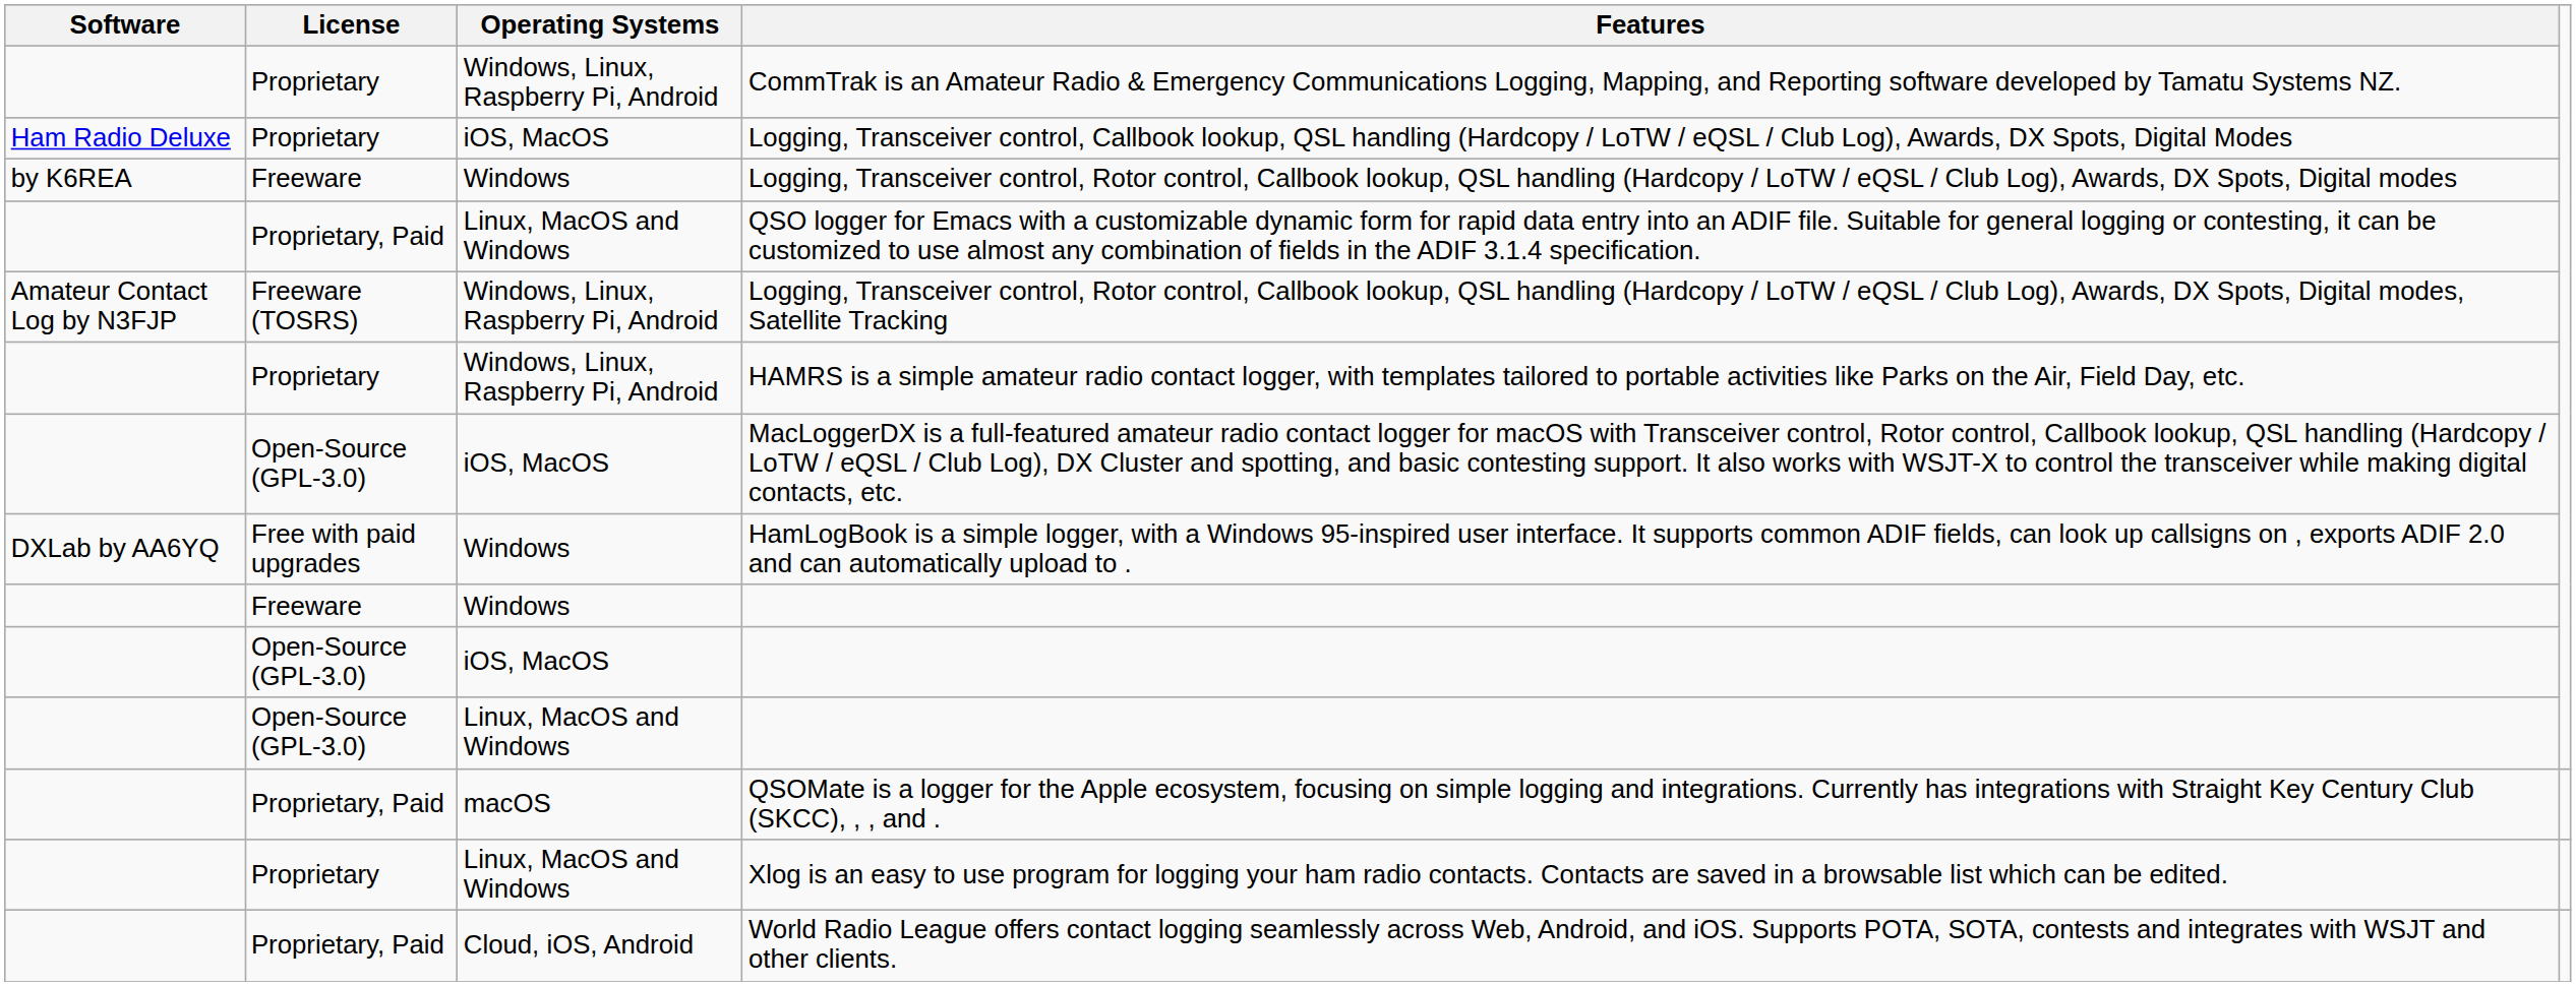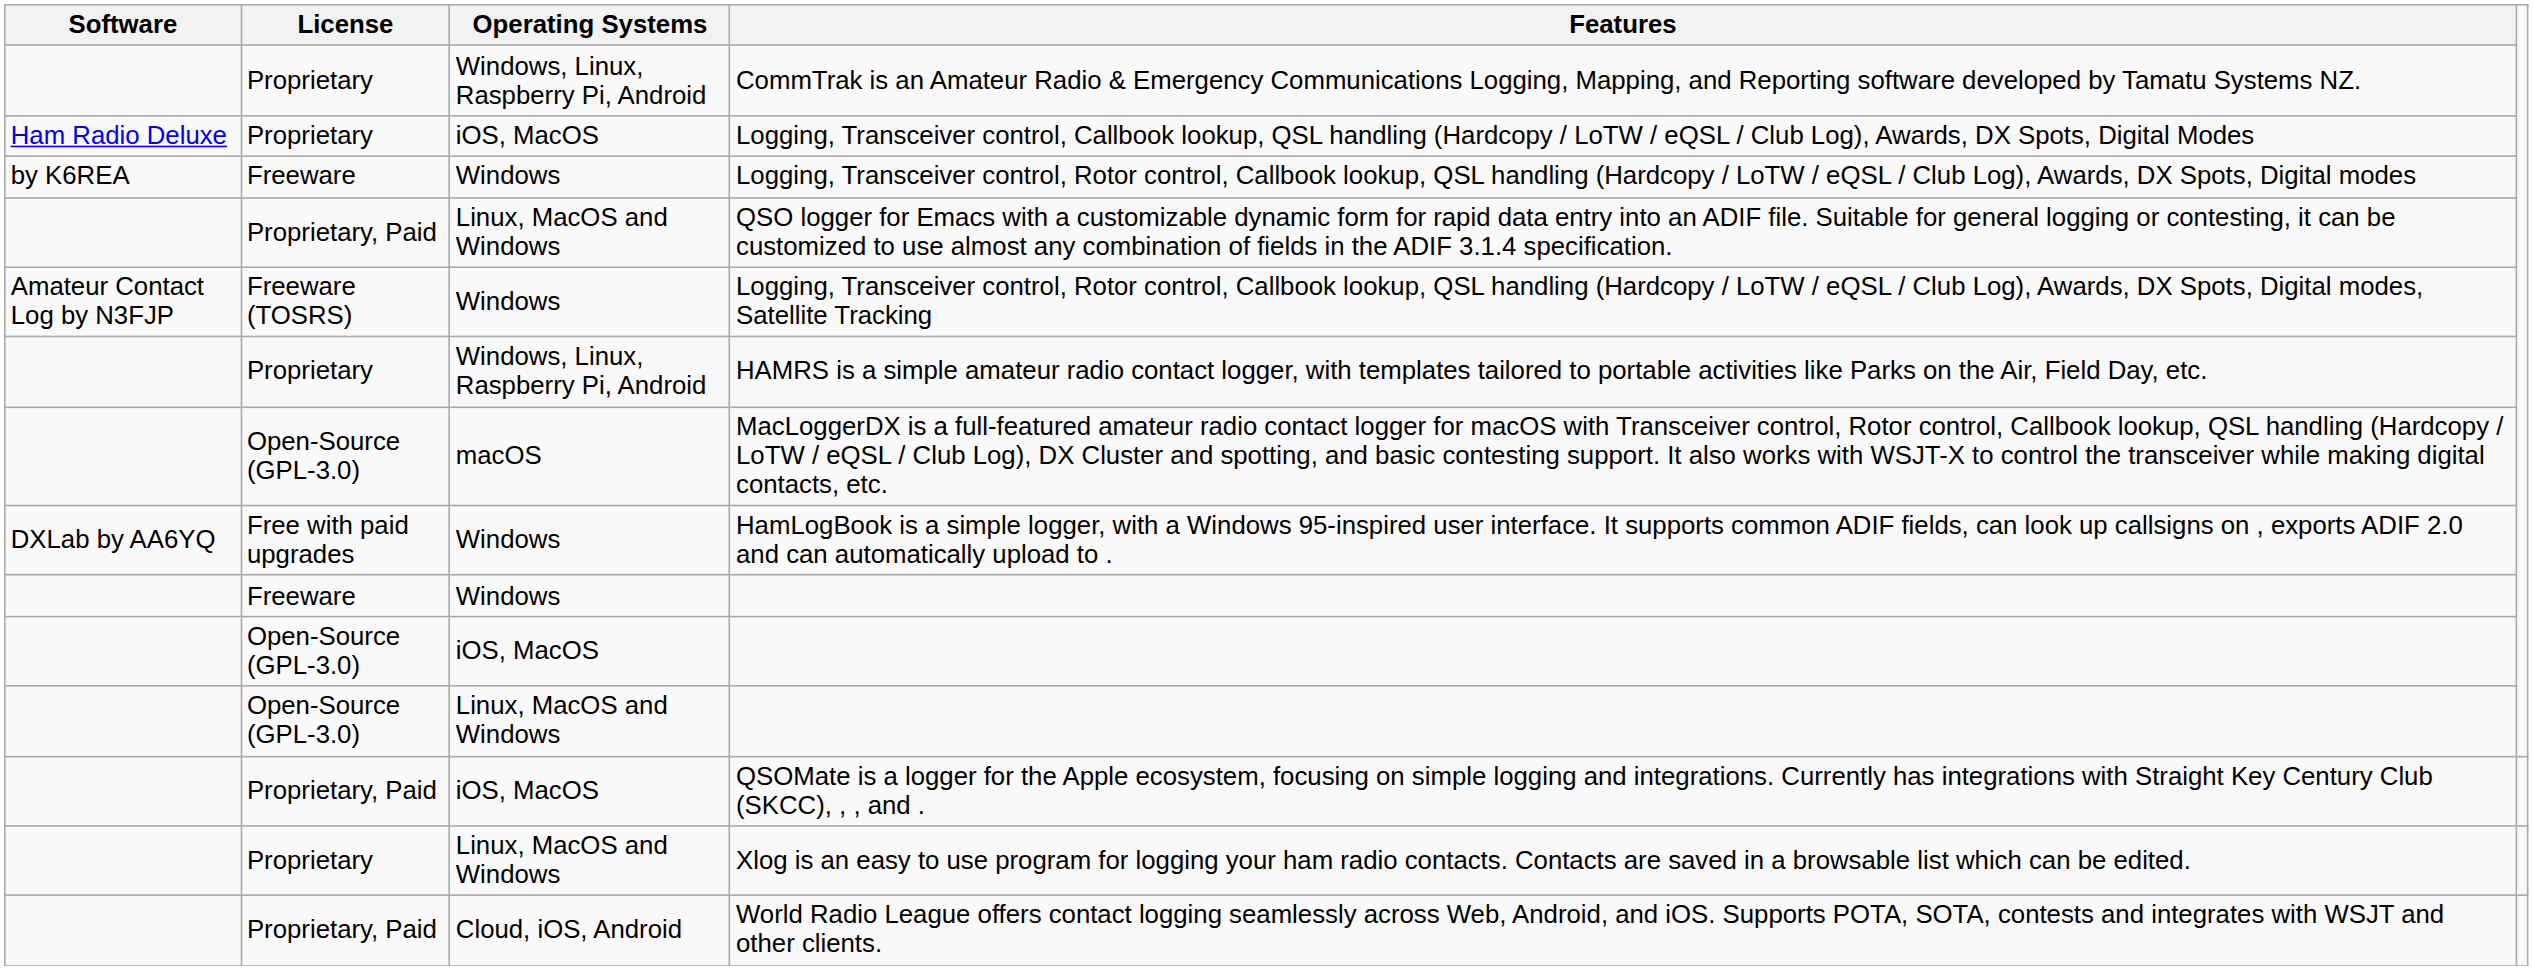row 6 | Operating Systems: Windows, Linux, Raspberry Pi, Android -> Windows
row 8 | Operating Systems: iOS, MacOS -> macOS
row 13 | Operating Systems: macOS -> iOS, MacOS
